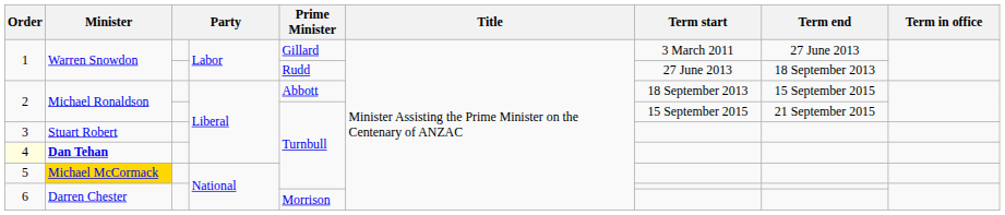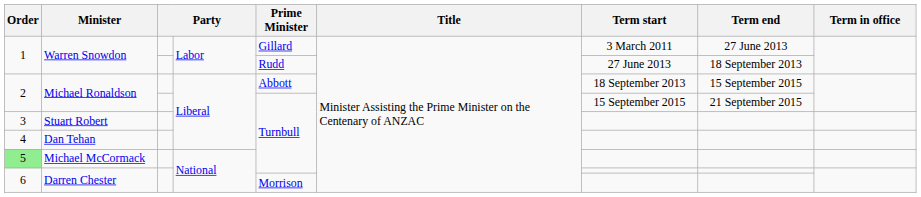4 | Order: lightyellow background -> no background
4 | Minister: bold -> normal
5 | Order: no background -> lightgreen background
5 | Minister: gold background -> no background
